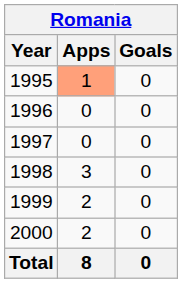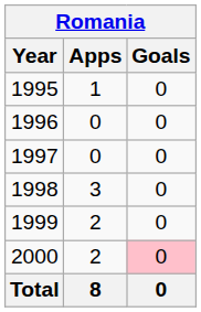1995 | Apps: lightsalmon background -> no background
2000 | Goals: no background -> pink background
